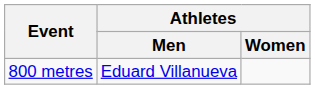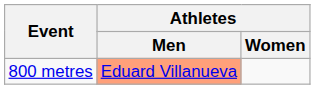800 metres | Athletes / Men: no background -> lightsalmon background
